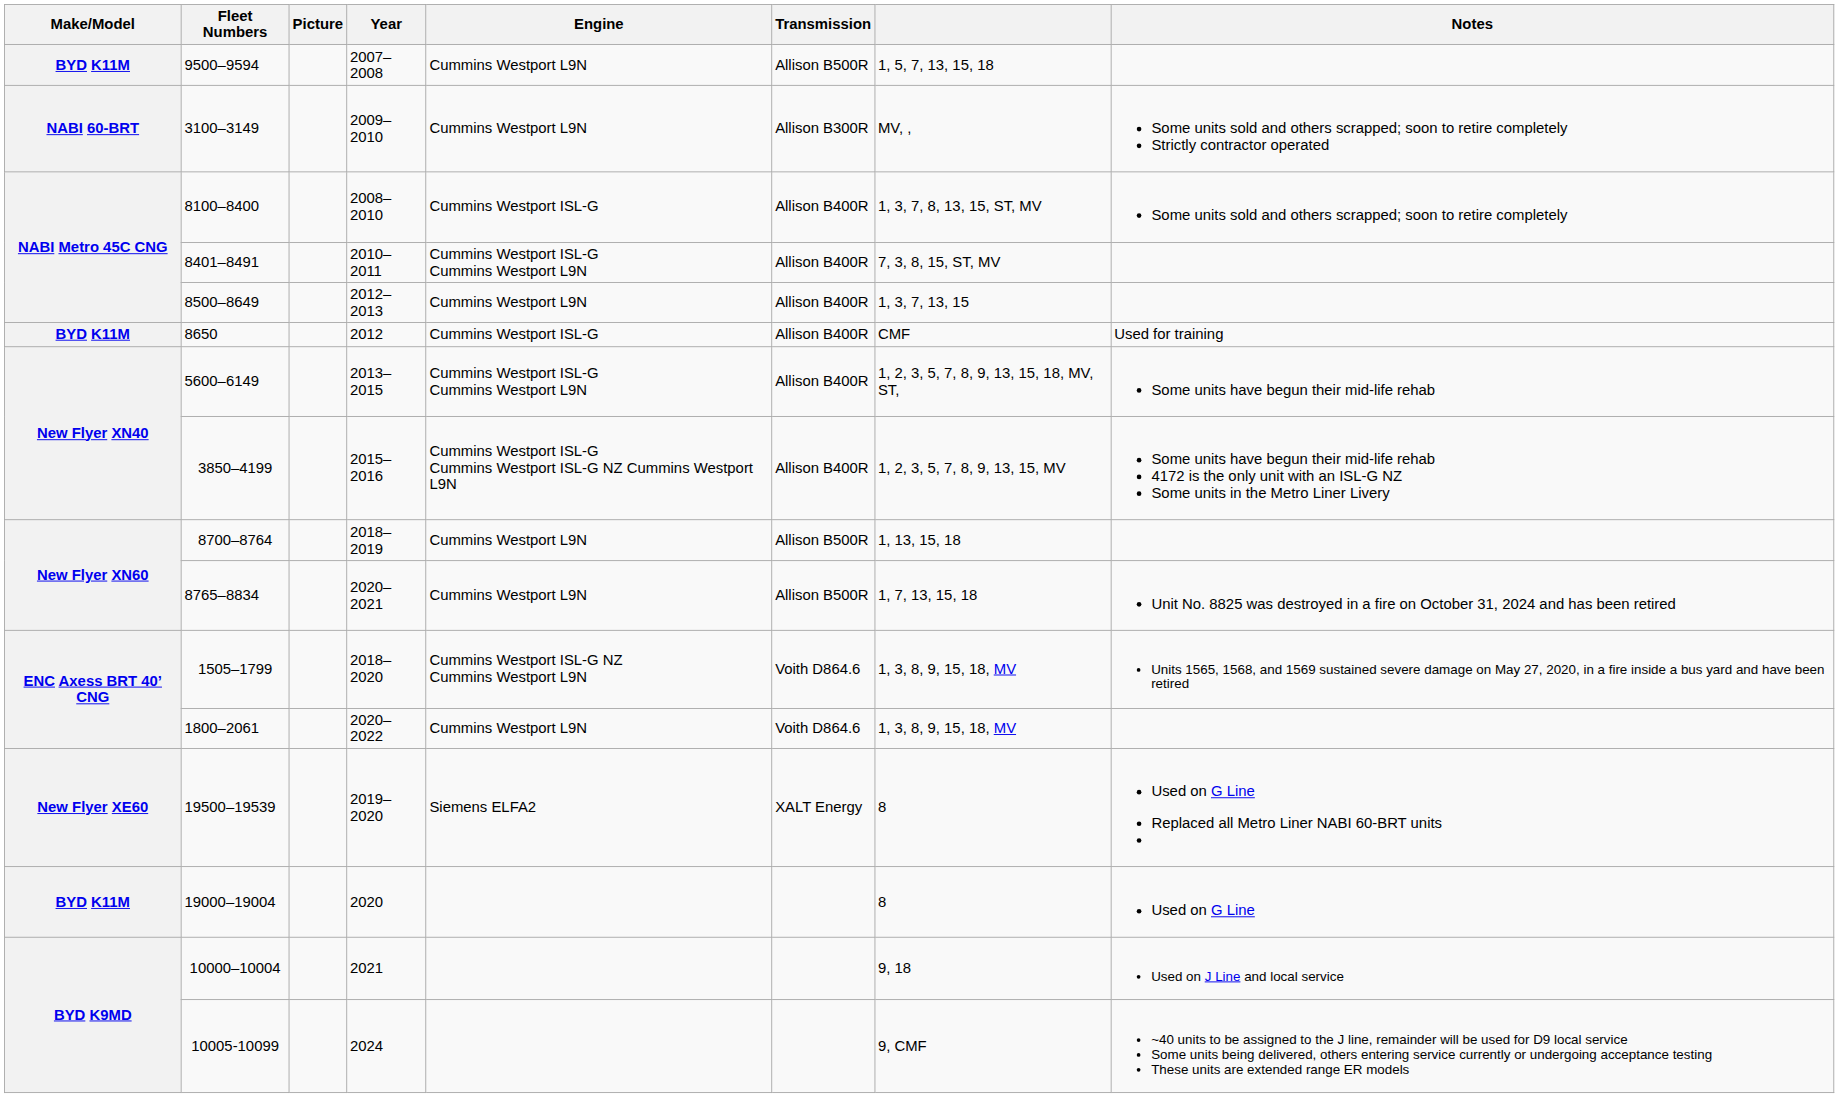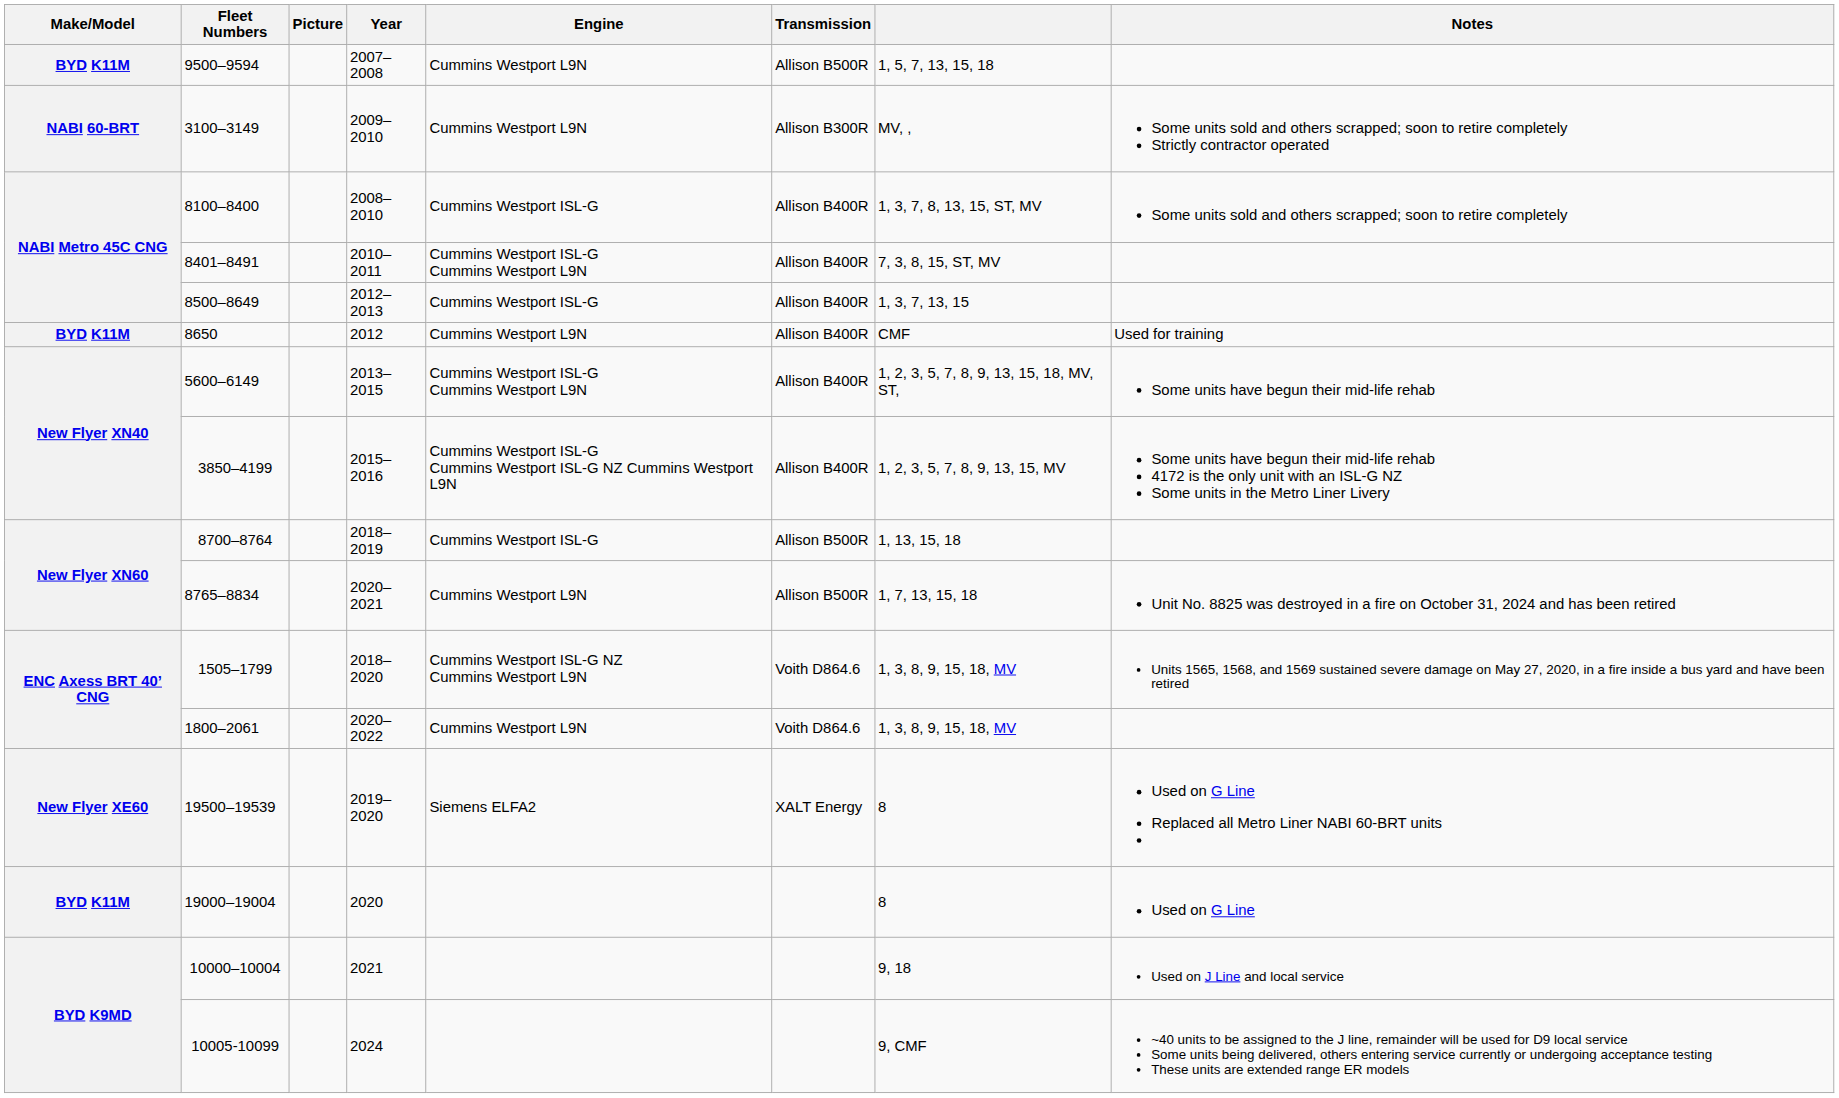8500–8649 | Engine: Cummins Westport L9N -> Cummins Westport ISL-G
8650 | Engine: Cummins Westport ISL-G -> Cummins Westport L9N
8700–8764 | Engine: Cummins Westport L9N -> Cummins Westport ISL-G
